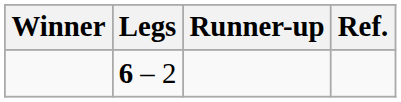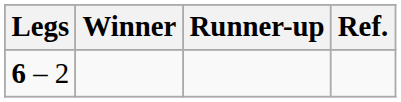columns swapped: Winner <-> Legs
